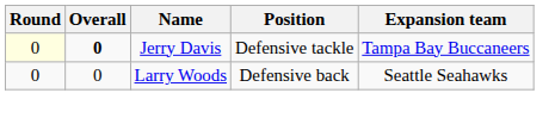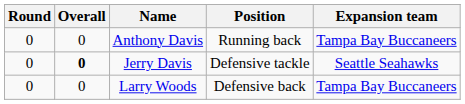+ row: 0 | 0 | Anthony Davis | Running back | Tampa Bay Buccaneers
Jerry Davis | Round: lightyellow background -> no background
Jerry Davis | Expansion team: Tampa Bay Buccaneers -> Seattle Seahawks
Larry Woods | Expansion team: Seattle Seahawks -> Tampa Bay Buccaneers
